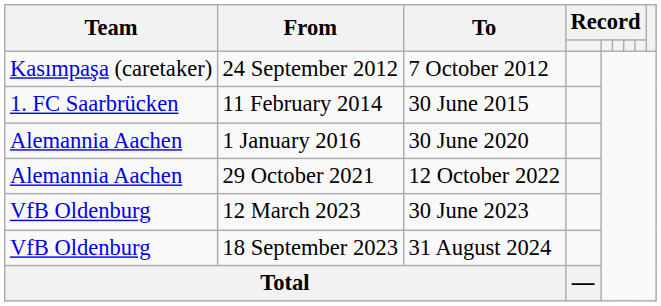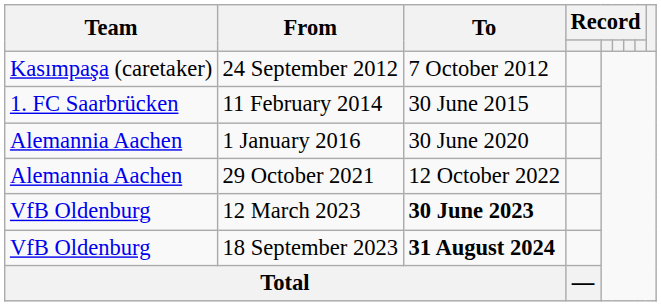12 March 2023 | To: normal -> bold
18 September 2023 | To: normal -> bold
